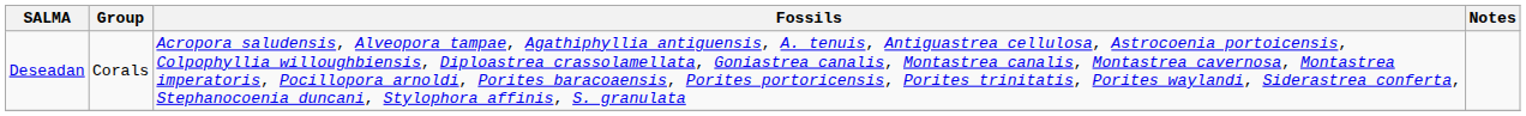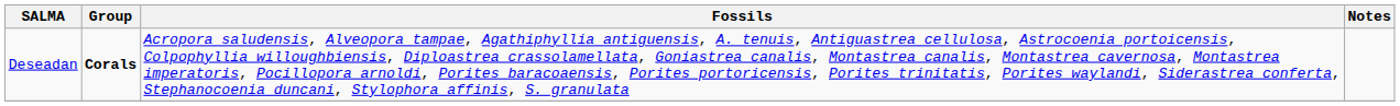Deseadan | Group: normal -> bold
